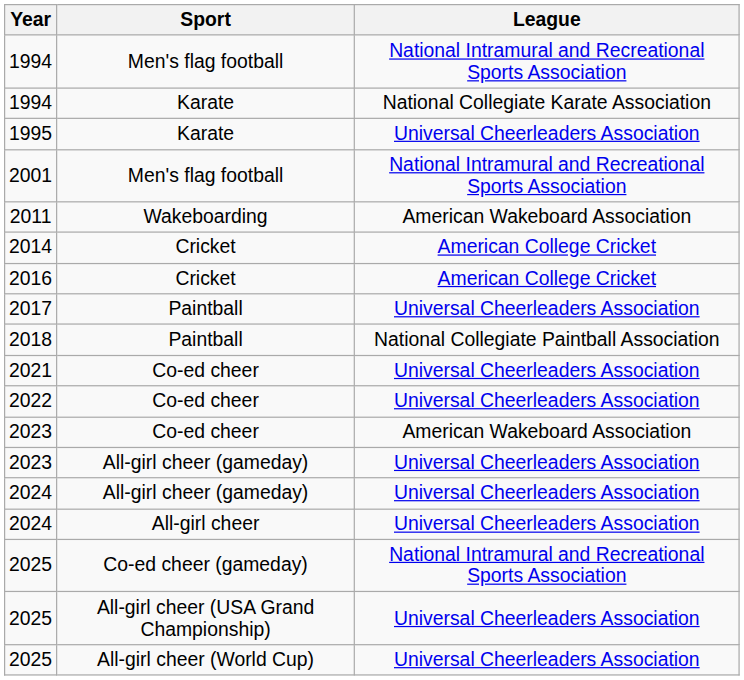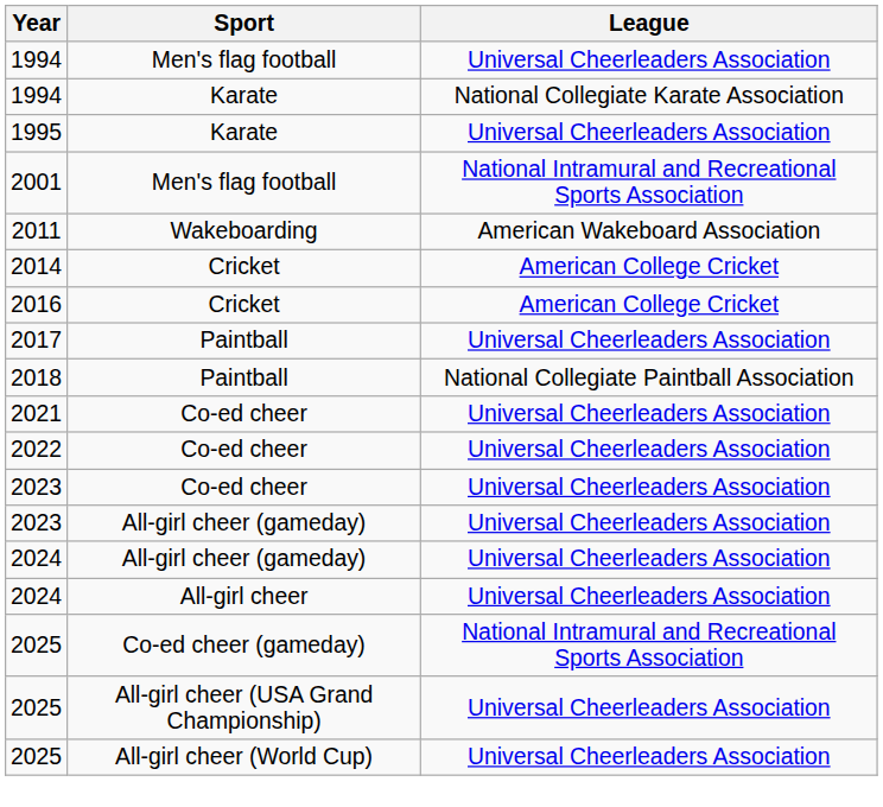1994 / Men's flag football | League: National Intramural and Recreational Sports Association -> Universal Cheerleaders Association
2023 / Co-ed cheer | League: American Wakeboard Association -> Universal Cheerleaders Association
